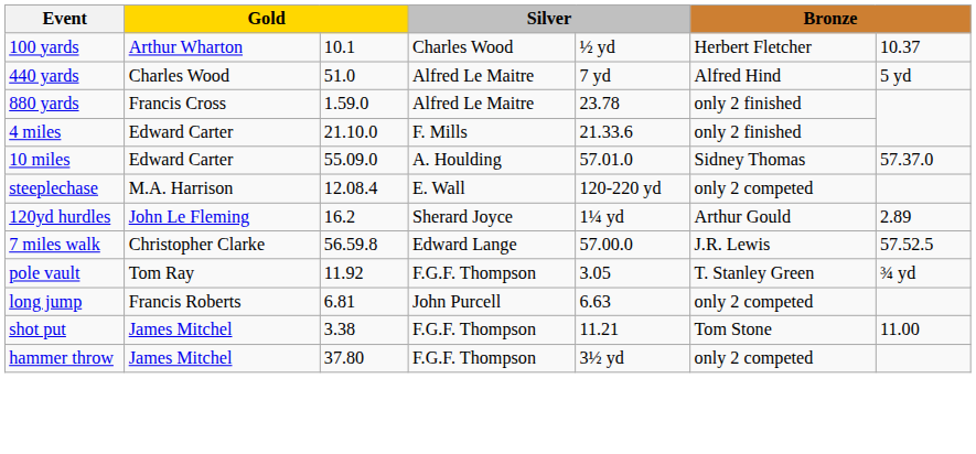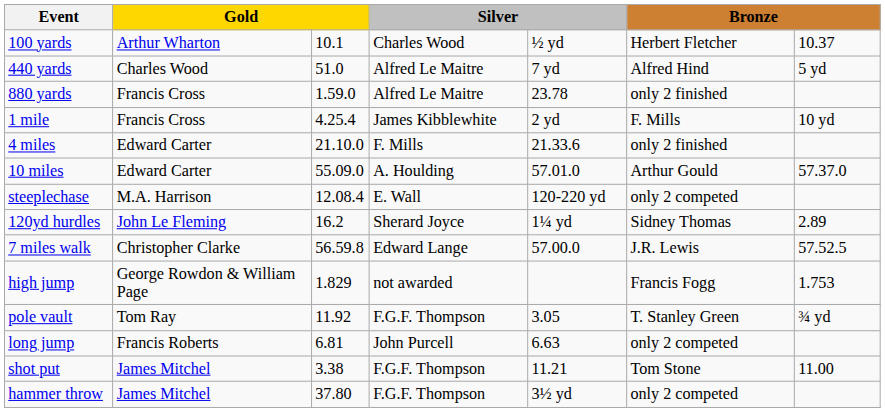+ row: 1 mile | Francis Cross | 4.25.4 | James Kibblewhite | 2 yd | F. Mills | 10 yd
10 miles | column 6: Sidney Thomas -> Arthur Gould
120yd hurdles | column 6: Arthur Gould -> Sidney Thomas
+ row: high jump | George Rowdon & William Page | 1.829 | not awarded | Francis Fogg | 1.753
